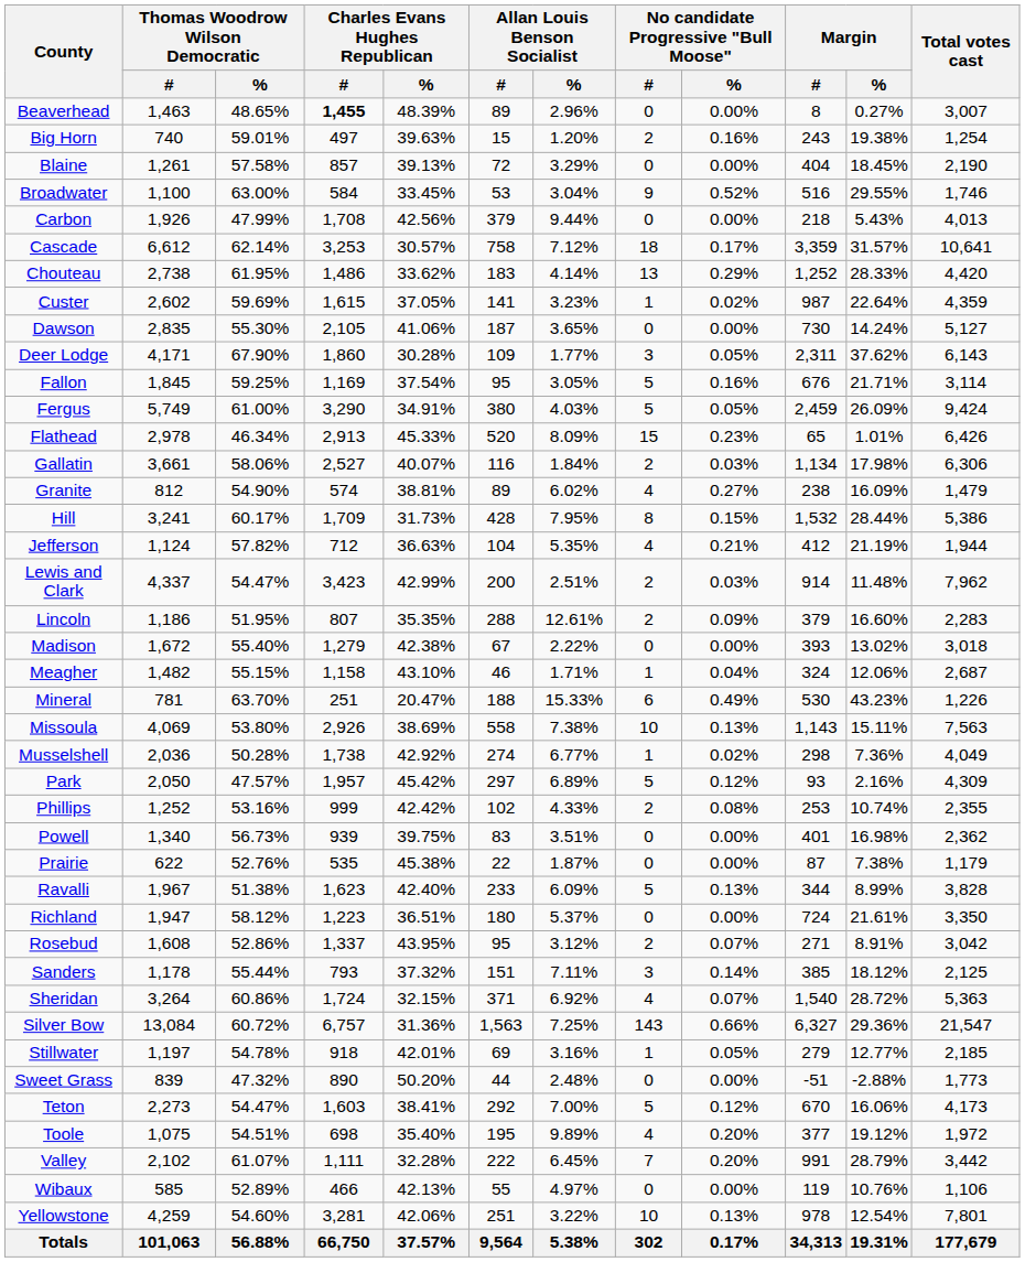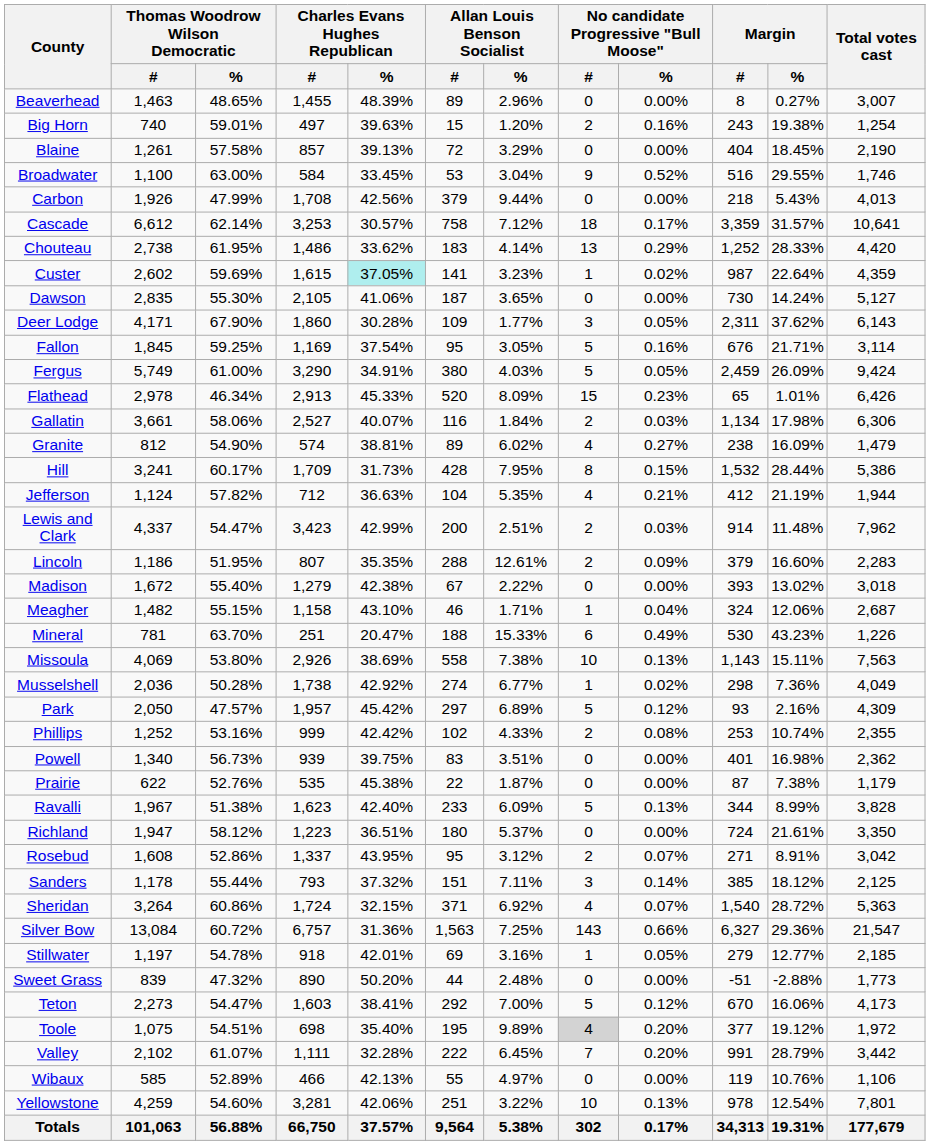Beaverhead | Charles Evans Hughes Republican / #: bold -> normal
Custer | Charles Evans Hughes Republican / %: no background -> paleturquoise background
Toole | No candidate Progressive "Bull Moose" / #: no background -> lightgrey background
